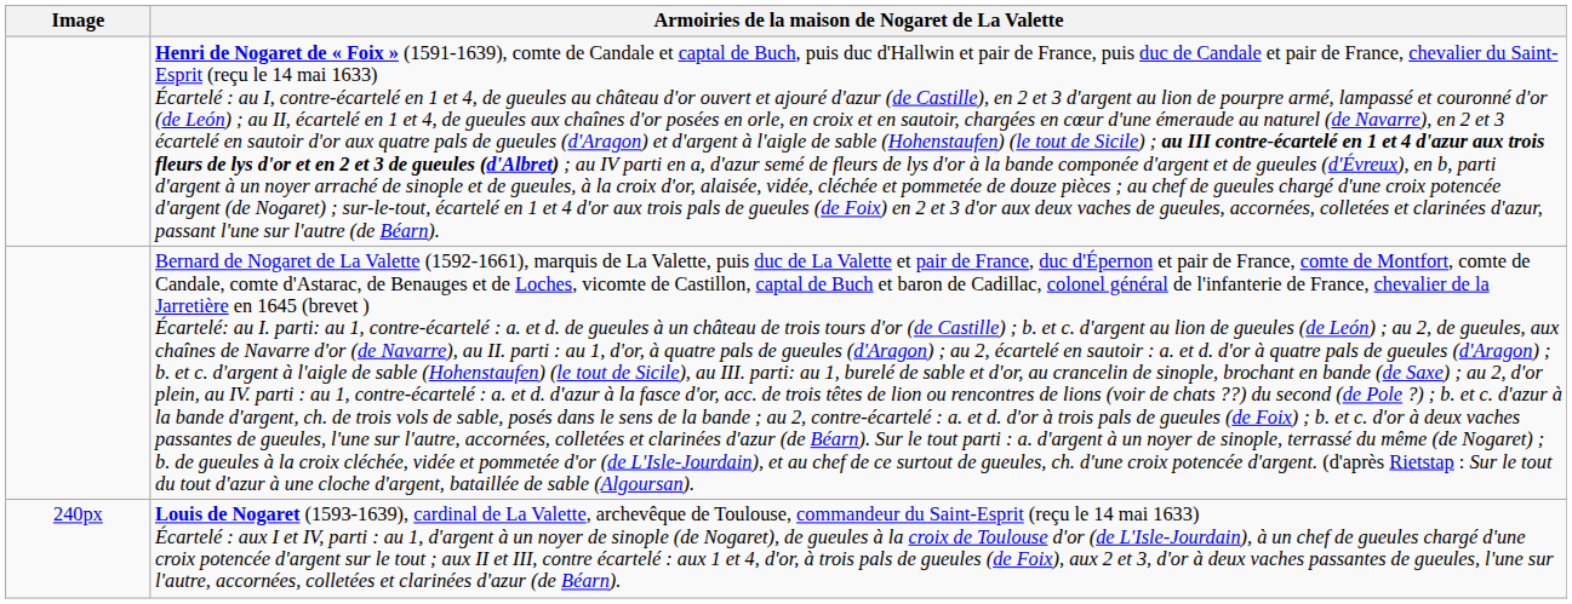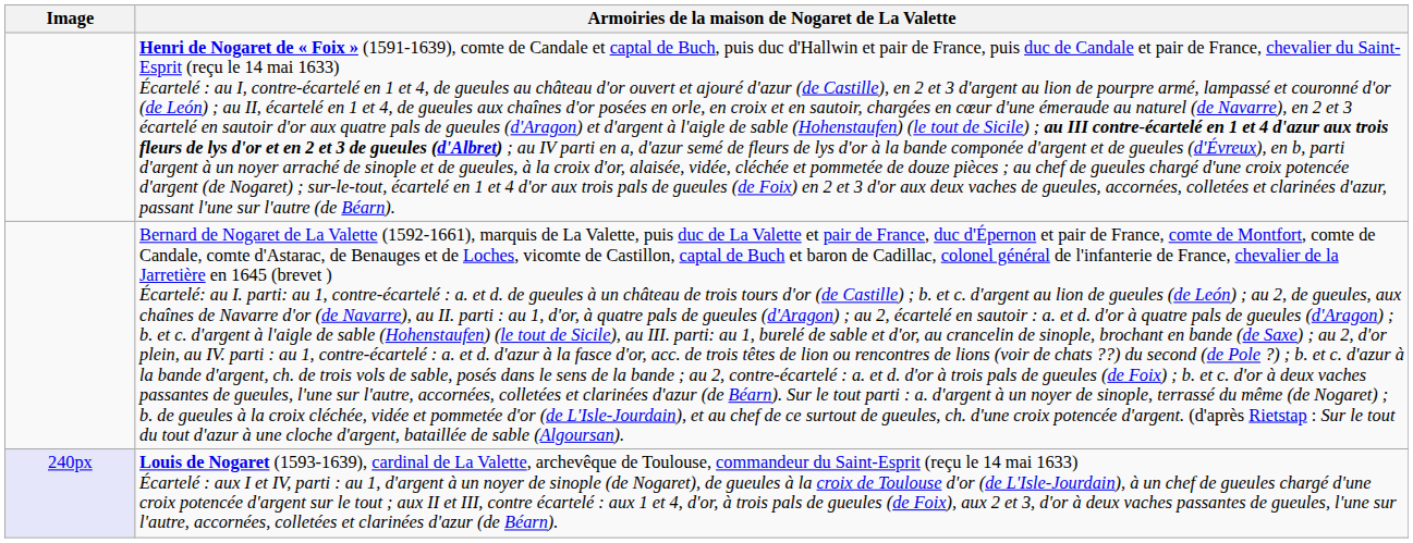row 4 | Image: no background -> lavender background
